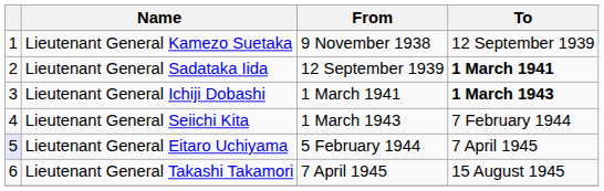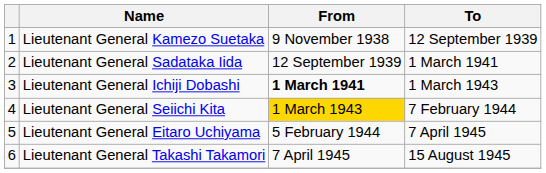Lieutenant General Sadataka Iida | To: bold -> normal
Lieutenant General Ichiji Dobashi | From: normal -> bold
Lieutenant General Ichiji Dobashi | To: bold -> normal
Lieutenant General Seiichi Kita | From: no background -> gold background
Lieutenant General Eitaro Uchiyama | column 1: lavender background -> no background
